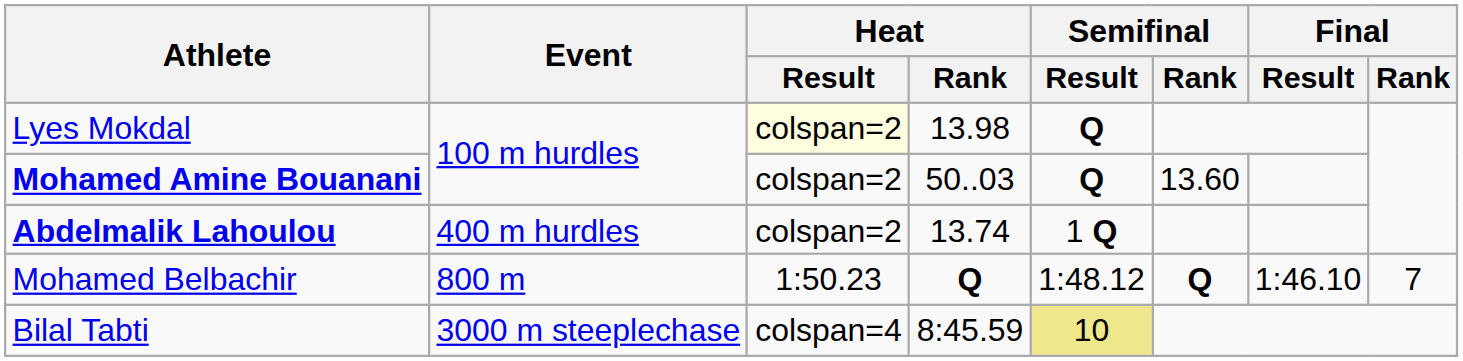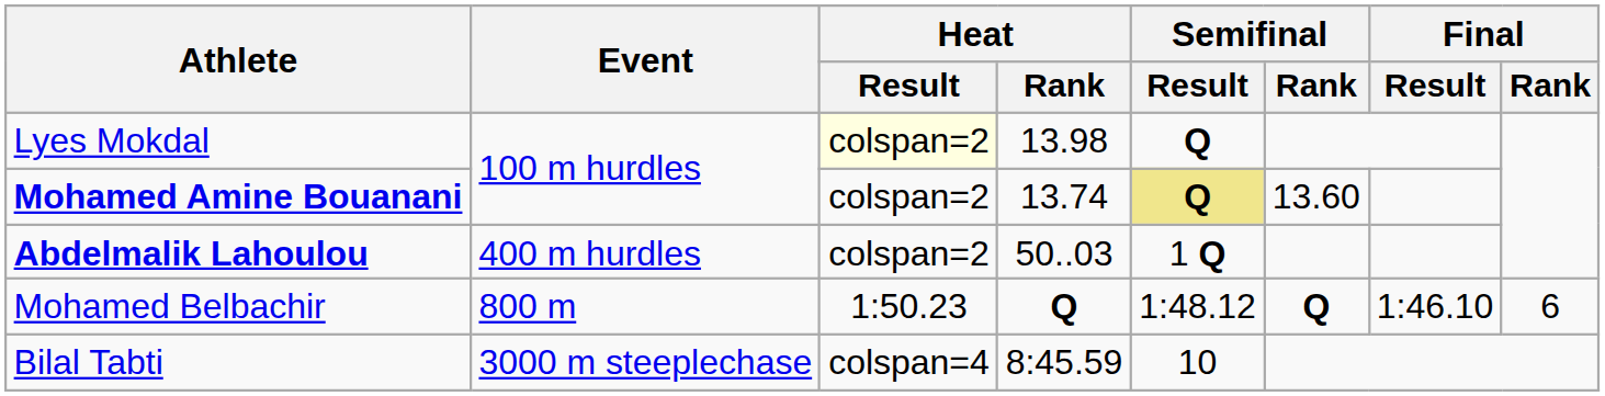Mohamed Amine Bouanani | Heat / Rank: 50..03 -> 13.74
Mohamed Amine Bouanani | Semifinal / Result: no background -> khaki background
Abdelmalik Lahoulou | Heat / Rank: 13.74 -> 50..03
Mohamed Belbachir | Final / Rank: 7 -> 6
Bilal Tabti | Semifinal / Result: khaki background -> no background
